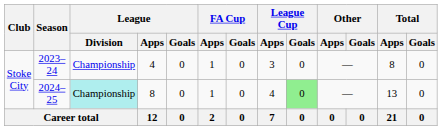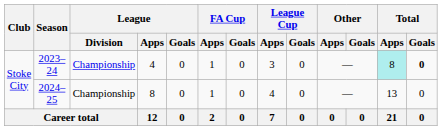2023–24 | Total / Apps: no background -> paleturquoise background
2023–24 | Total / Goals: normal -> bold
2024–25 | League / Division: paleturquoise background -> no background
2024–25 | League Cup / Goals: lightgreen background -> no background
